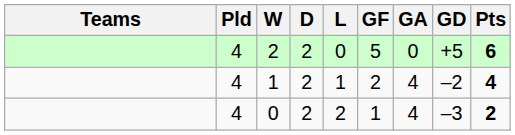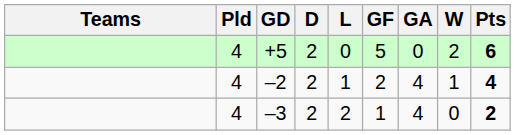columns swapped: W <-> GD
